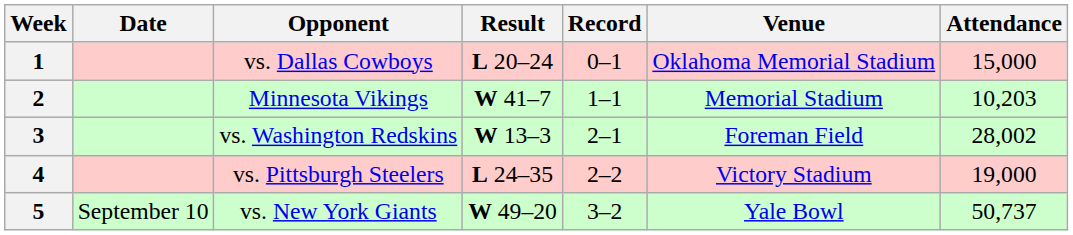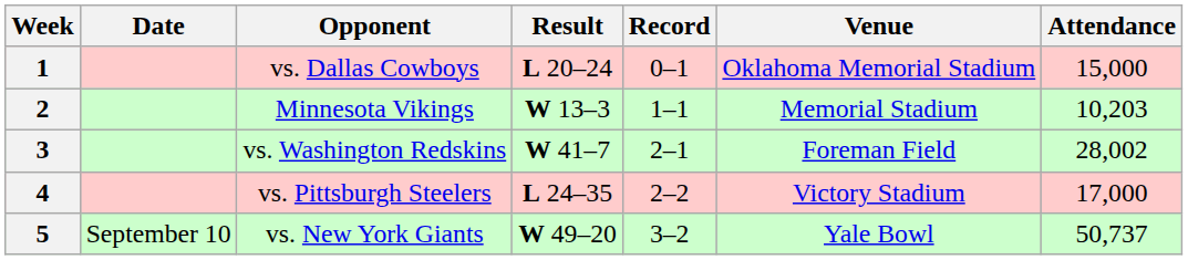2 | Result: W 41–7 -> W 13–3
3 | Result: W 13–3 -> W 41–7
4 | Attendance: 19,000 -> 17,000
